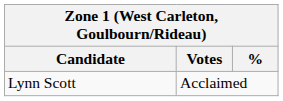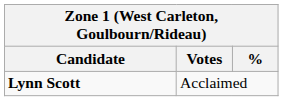Lynn Scott | Candidate: normal -> bold
